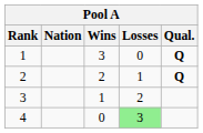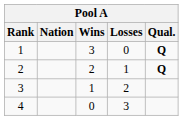4 | Losses: lightgreen background -> no background
